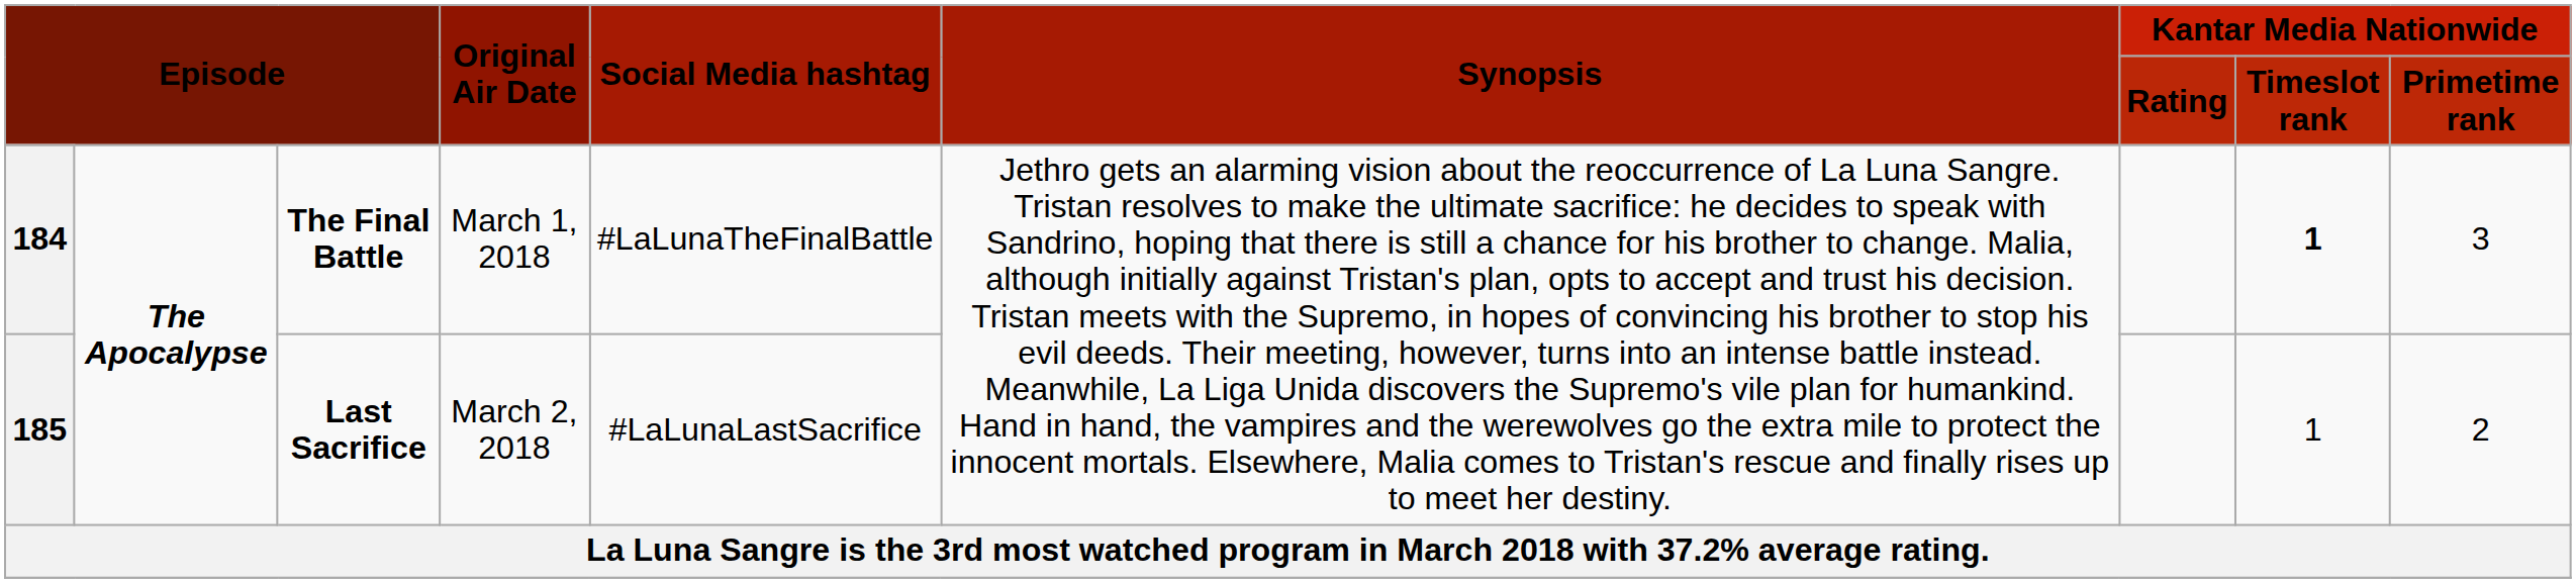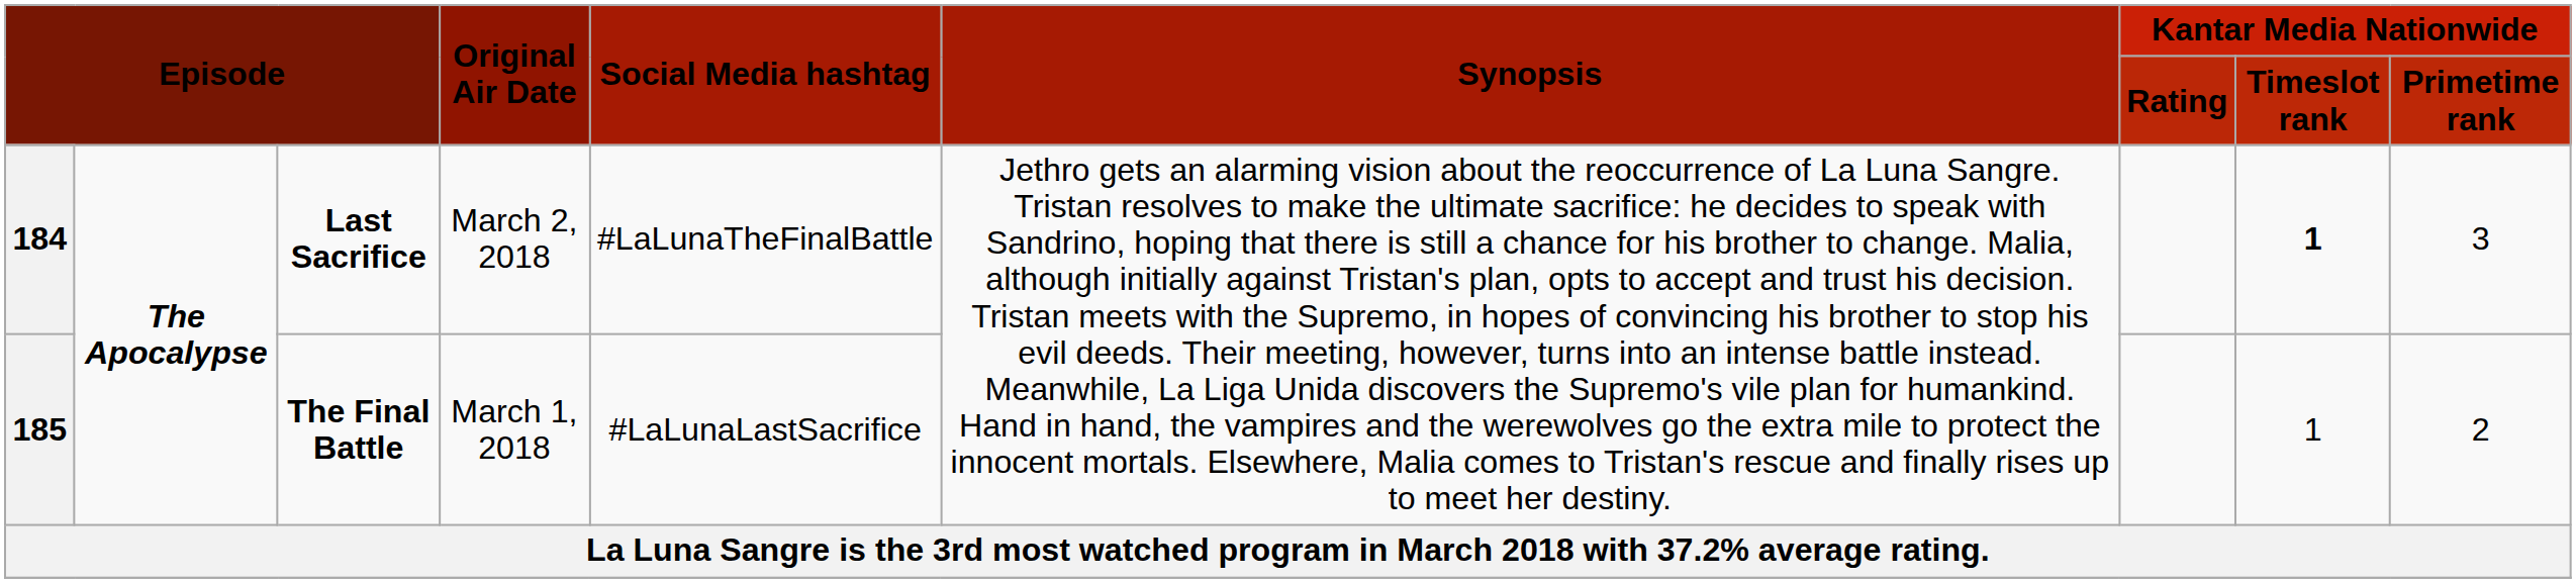184 | column 3: The Final Battle -> Last Sacrifice
184 | Original Air Date: March 1, 2018 -> March 2, 2018
185 | column 3: Last Sacrifice -> The Final Battle
185 | Original Air Date: March 2, 2018 -> March 1, 2018
